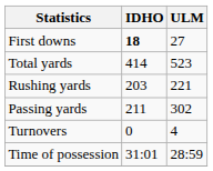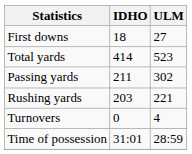First downs | IDHO: bold -> normal
rows swapped: Rushing yards <-> Passing yards
